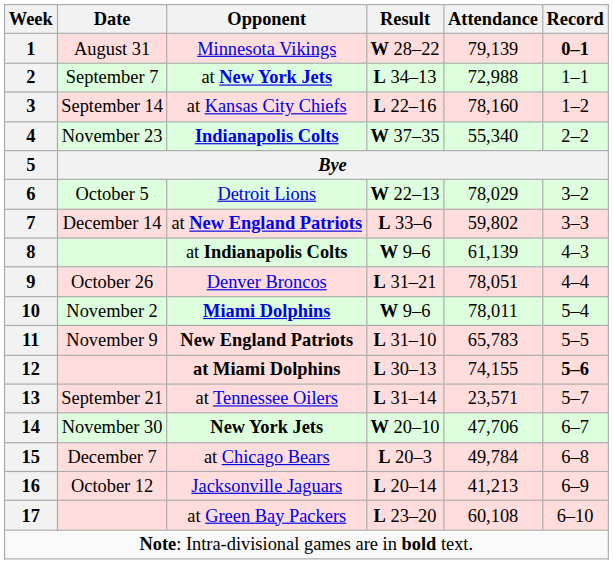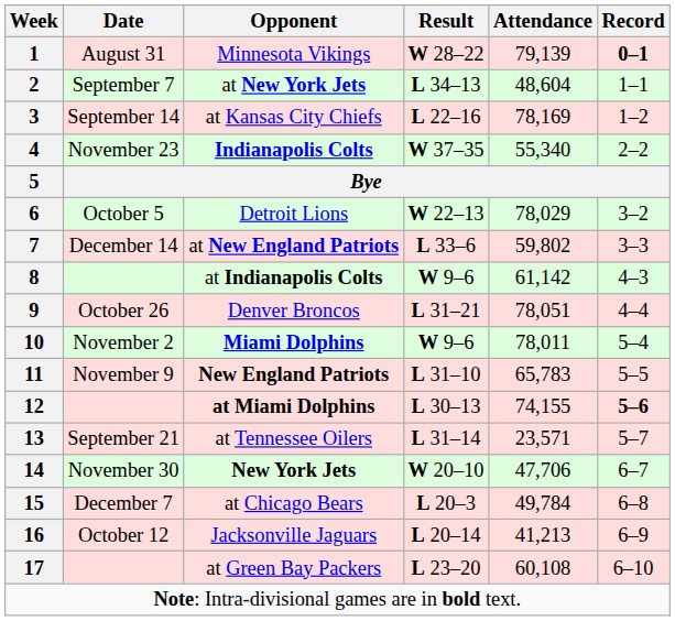2 | Attendance: 72,988 -> 48,604
3 | Attendance: 78,160 -> 78,169
8 | Attendance: 61,139 -> 61,142
